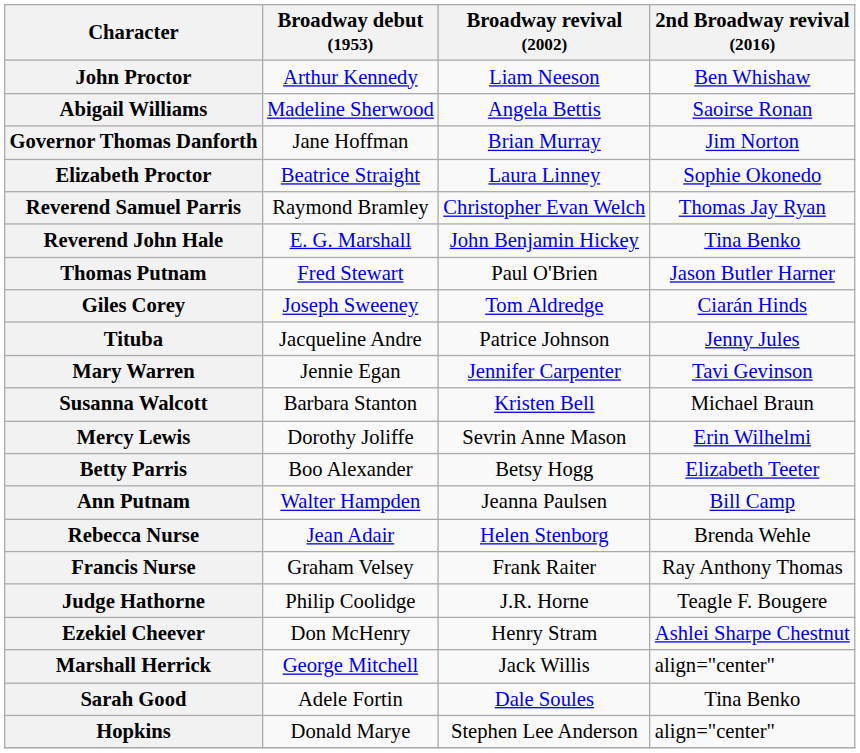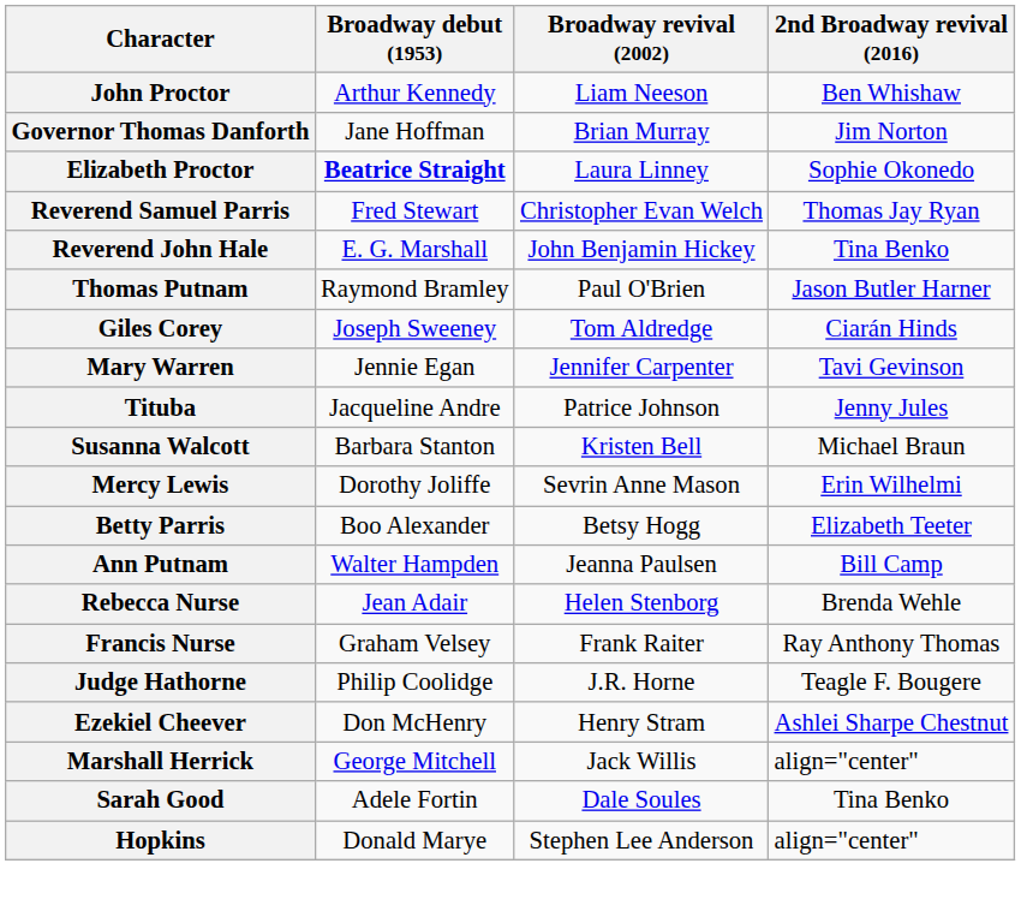- row: Abigail Williams | Madeline Sherwood | Angela Bettis | Saoirse Ronan
Elizabeth Proctor | Broadway debut (1953): normal -> bold
Reverend Samuel Parris | Broadway debut (1953): Raymond Bramley -> Fred Stewart
Thomas Putnam | Broadway debut (1953): Fred Stewart -> Raymond Bramley
rows swapped: Mary Warren <-> Tituba
